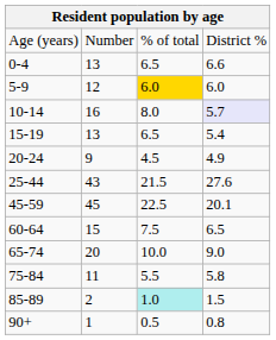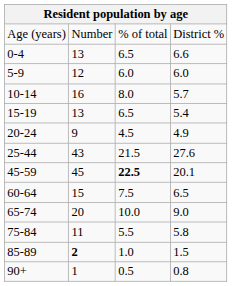5-9 | column 3: gold background -> no background
10-14 | column 4: lavender background -> no background
45-59 | column 3: normal -> bold
85-89 | column 2: normal -> bold
85-89 | column 3: paleturquoise background -> no background
